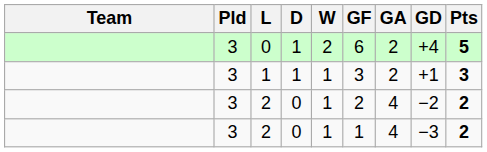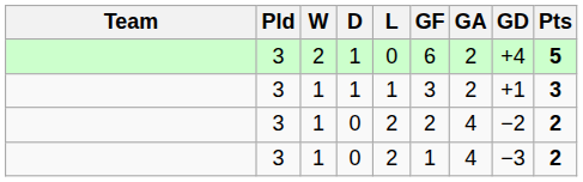columns swapped: W <-> L
